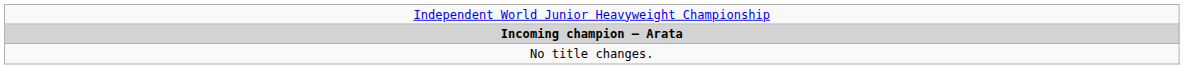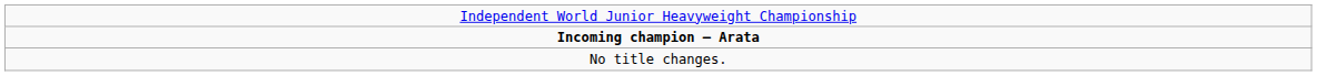row 2 | column 1: lightgrey background -> no background
